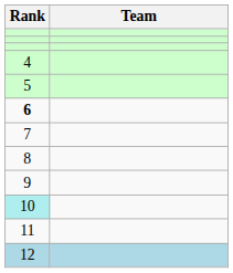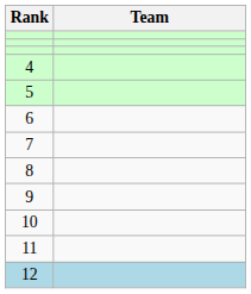row 7 | Rank: bold -> normal
row 11 | Rank: paleturquoise background -> no background
